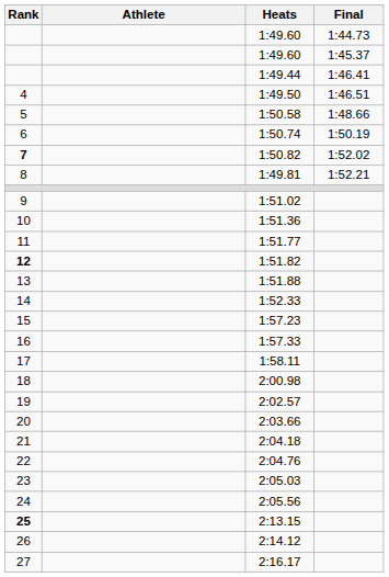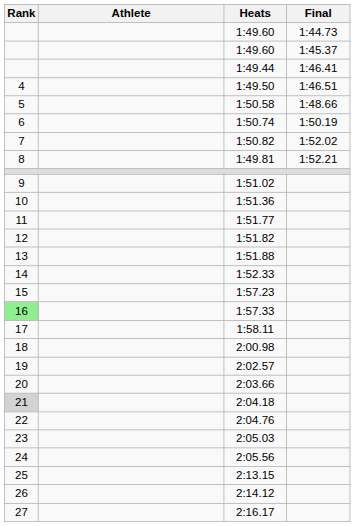1:50.82 | Rank: bold -> normal
1:51.82 | Rank: bold -> normal
1:57.33 | Rank: no background -> lightgreen background
2:04.18 | Rank: no background -> lightgrey background
2:13.15 | Rank: bold -> normal
